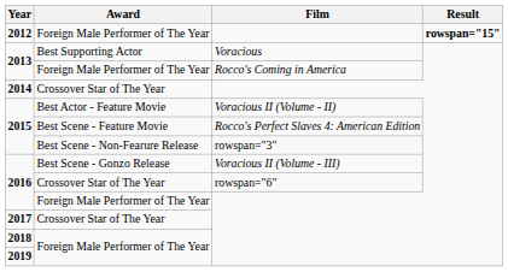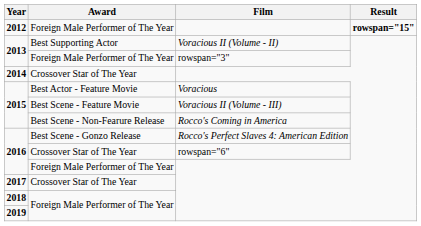2013 / Best Supporting Actor | Film: Voracious -> Voracious II (Volume - II)
2013 / Foreign Male Performer of The Year | Film: Rocco's Coming in America -> rowspan="3"
2015 / Best Actor - Feature Movie | Film: Voracious II (Volume - II) -> Voracious
2015 / Best Scene - Feature Movie | Film: Rocco's Perfect Slaves 4: American Edition -> Voracious II (Volume - III)
2015 / Best Scene - Non-Fearure Release | Film: rowspan="3" -> Rocco's Coming in America
2016 / Best Scene - Gonzo Release | Film: Voracious II (Volume - III) -> Rocco's Perfect Slaves 4: American Edition
